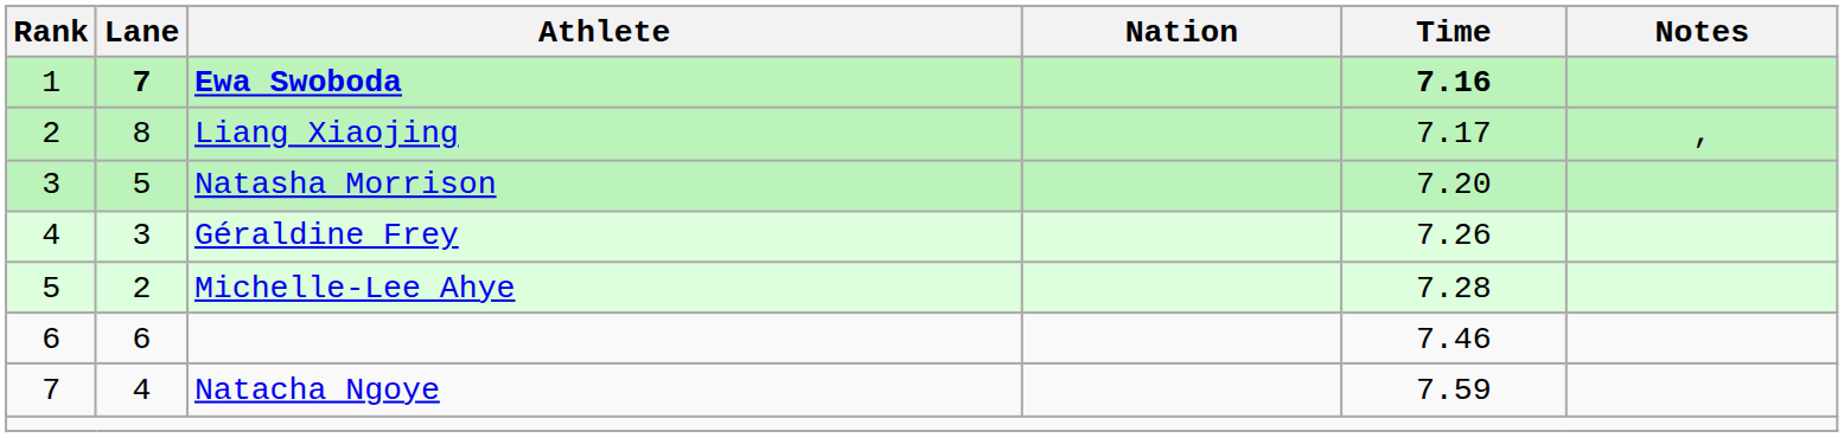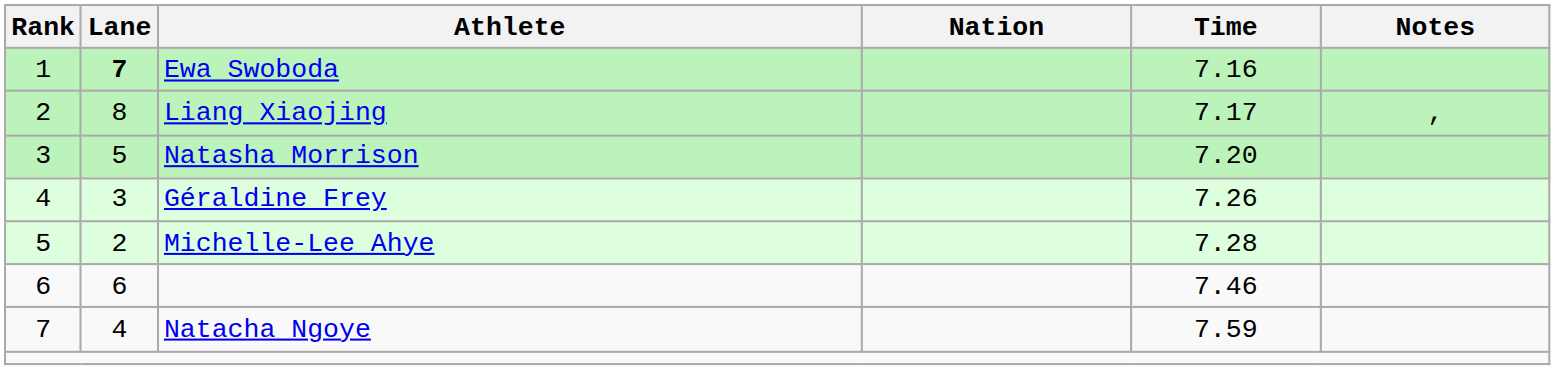1 | Athlete: bold -> normal
1 | Time: bold -> normal
